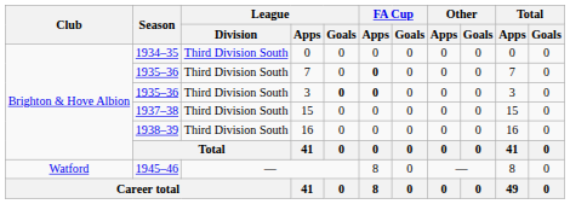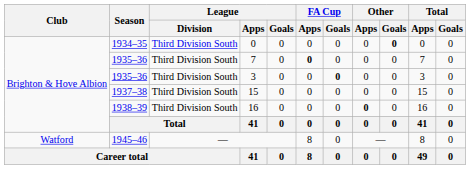row 3 | Other / Goals: normal -> bold
row 5 | League / Goals: bold -> normal
row 5 | FA Cup / Apps: bold -> normal
row 5 | FA Cup / Goals: normal -> bold
row 7 | Other / Apps: normal -> bold
